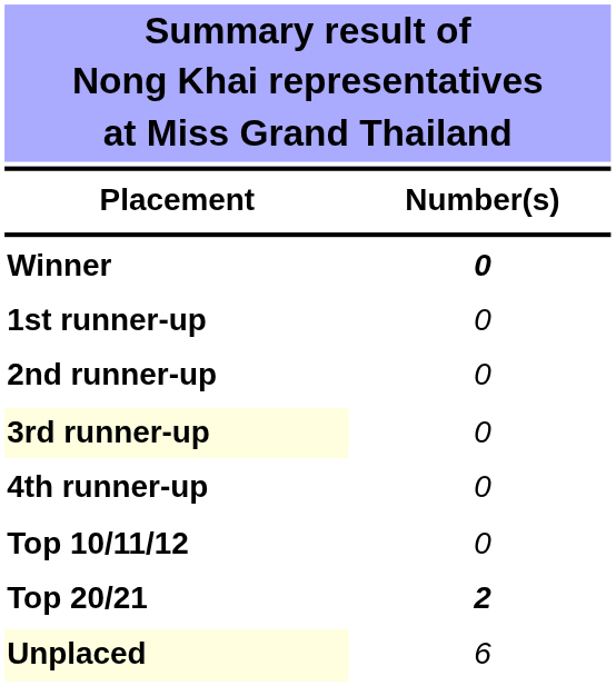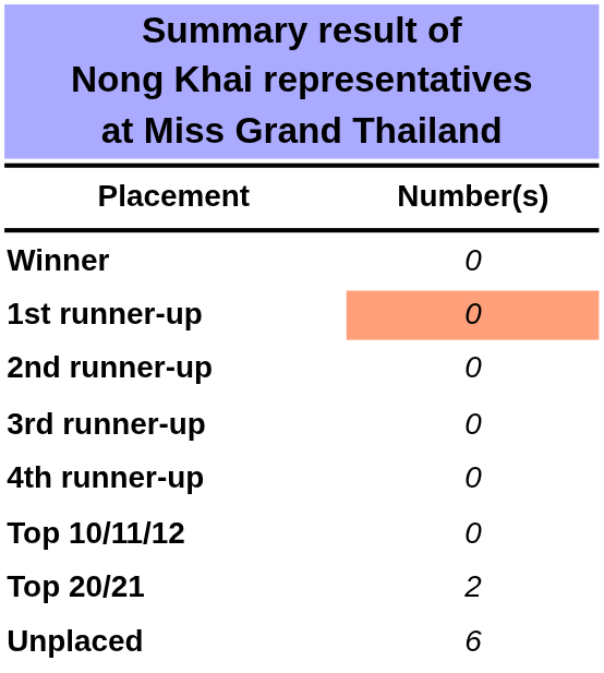row 3 | column 2: bold -> normal
row 4 | column 2: no background -> lightsalmon background
row 6 | column 1: lightyellow background -> no background
row 9 | column 2: bold -> normal
row 10 | column 1: lightyellow background -> no background
